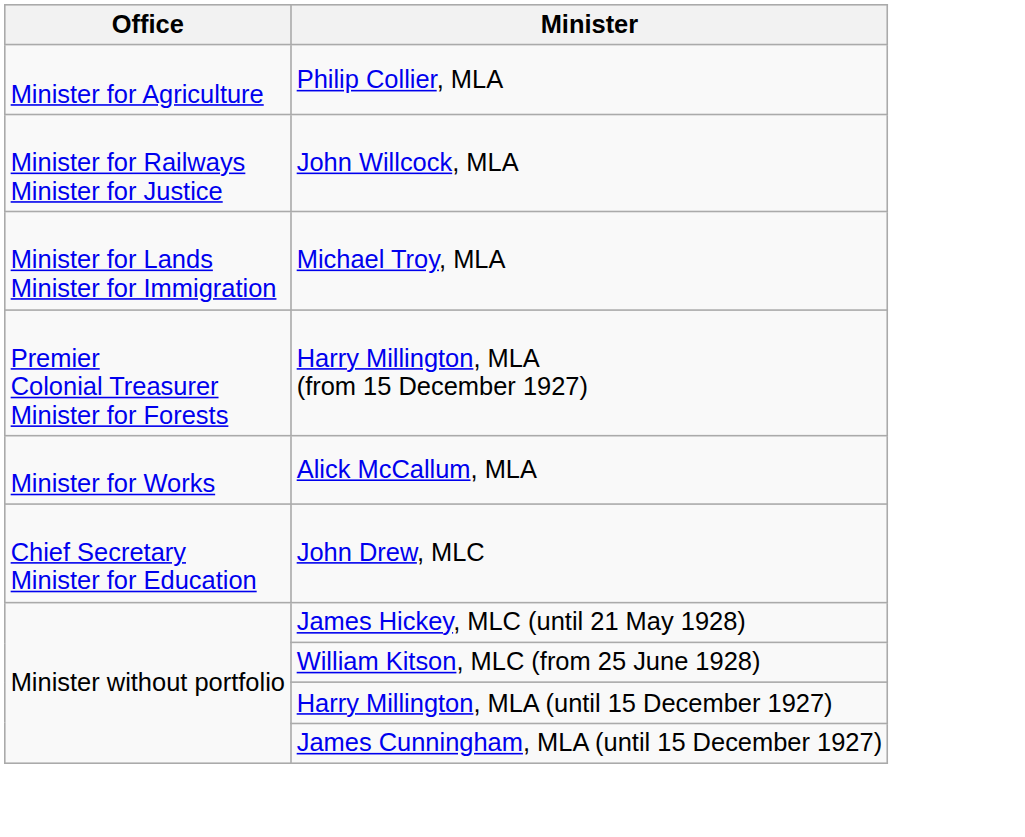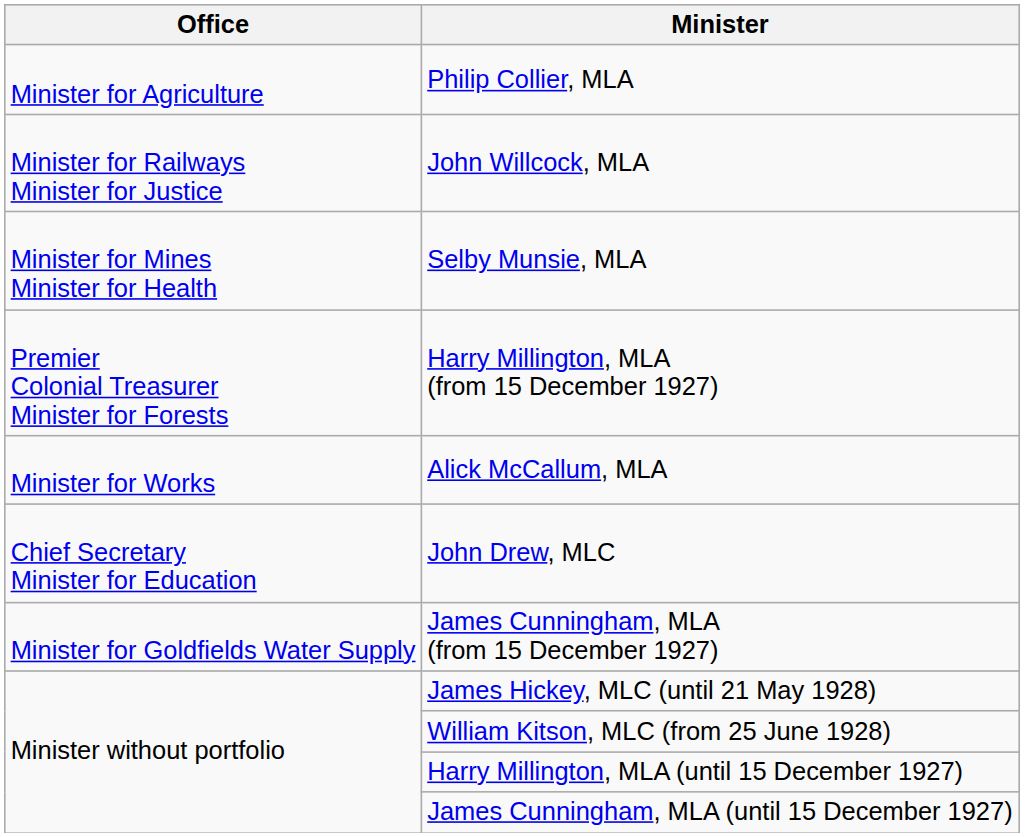- row: Minister for Lands Minister for Immigration | Michael Troy, MLA
+ row: Minister for Mines Minister for Health | Selby Munsie, MLA
+ row: Minister for Goldfields Water Supply | James Cunningham, MLA (from 15 December 1927)
